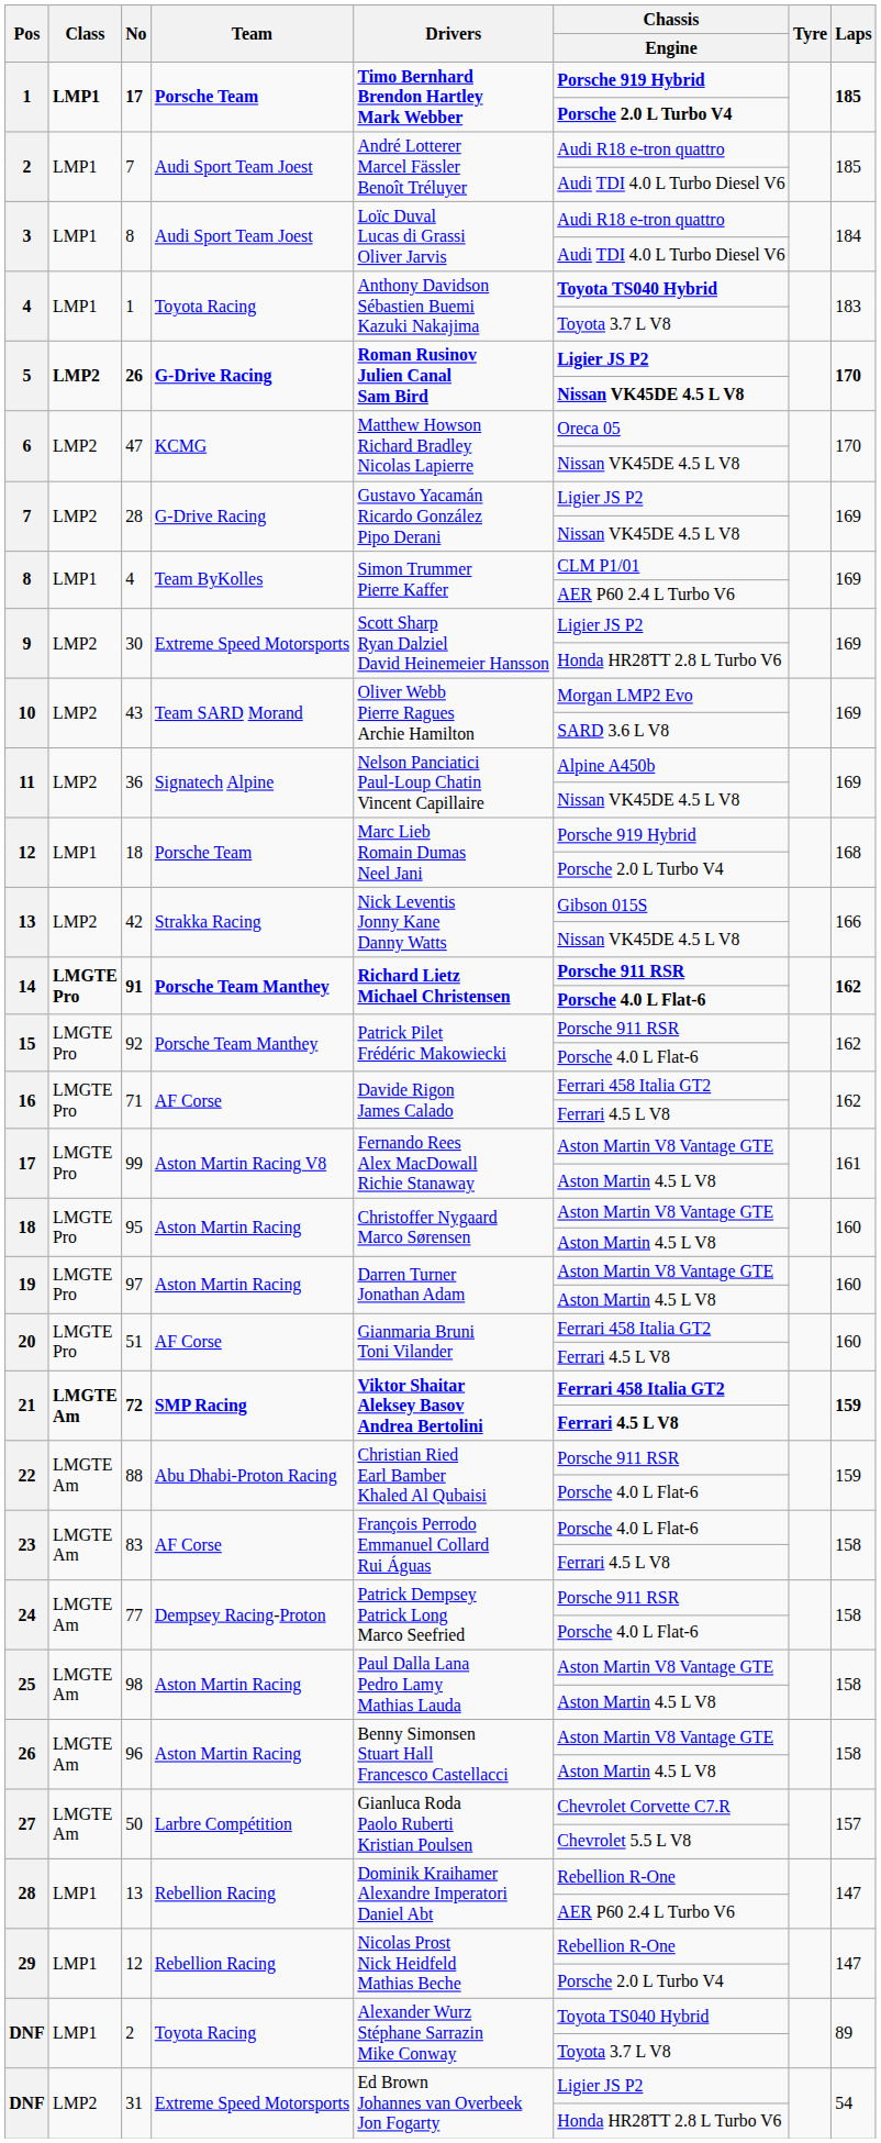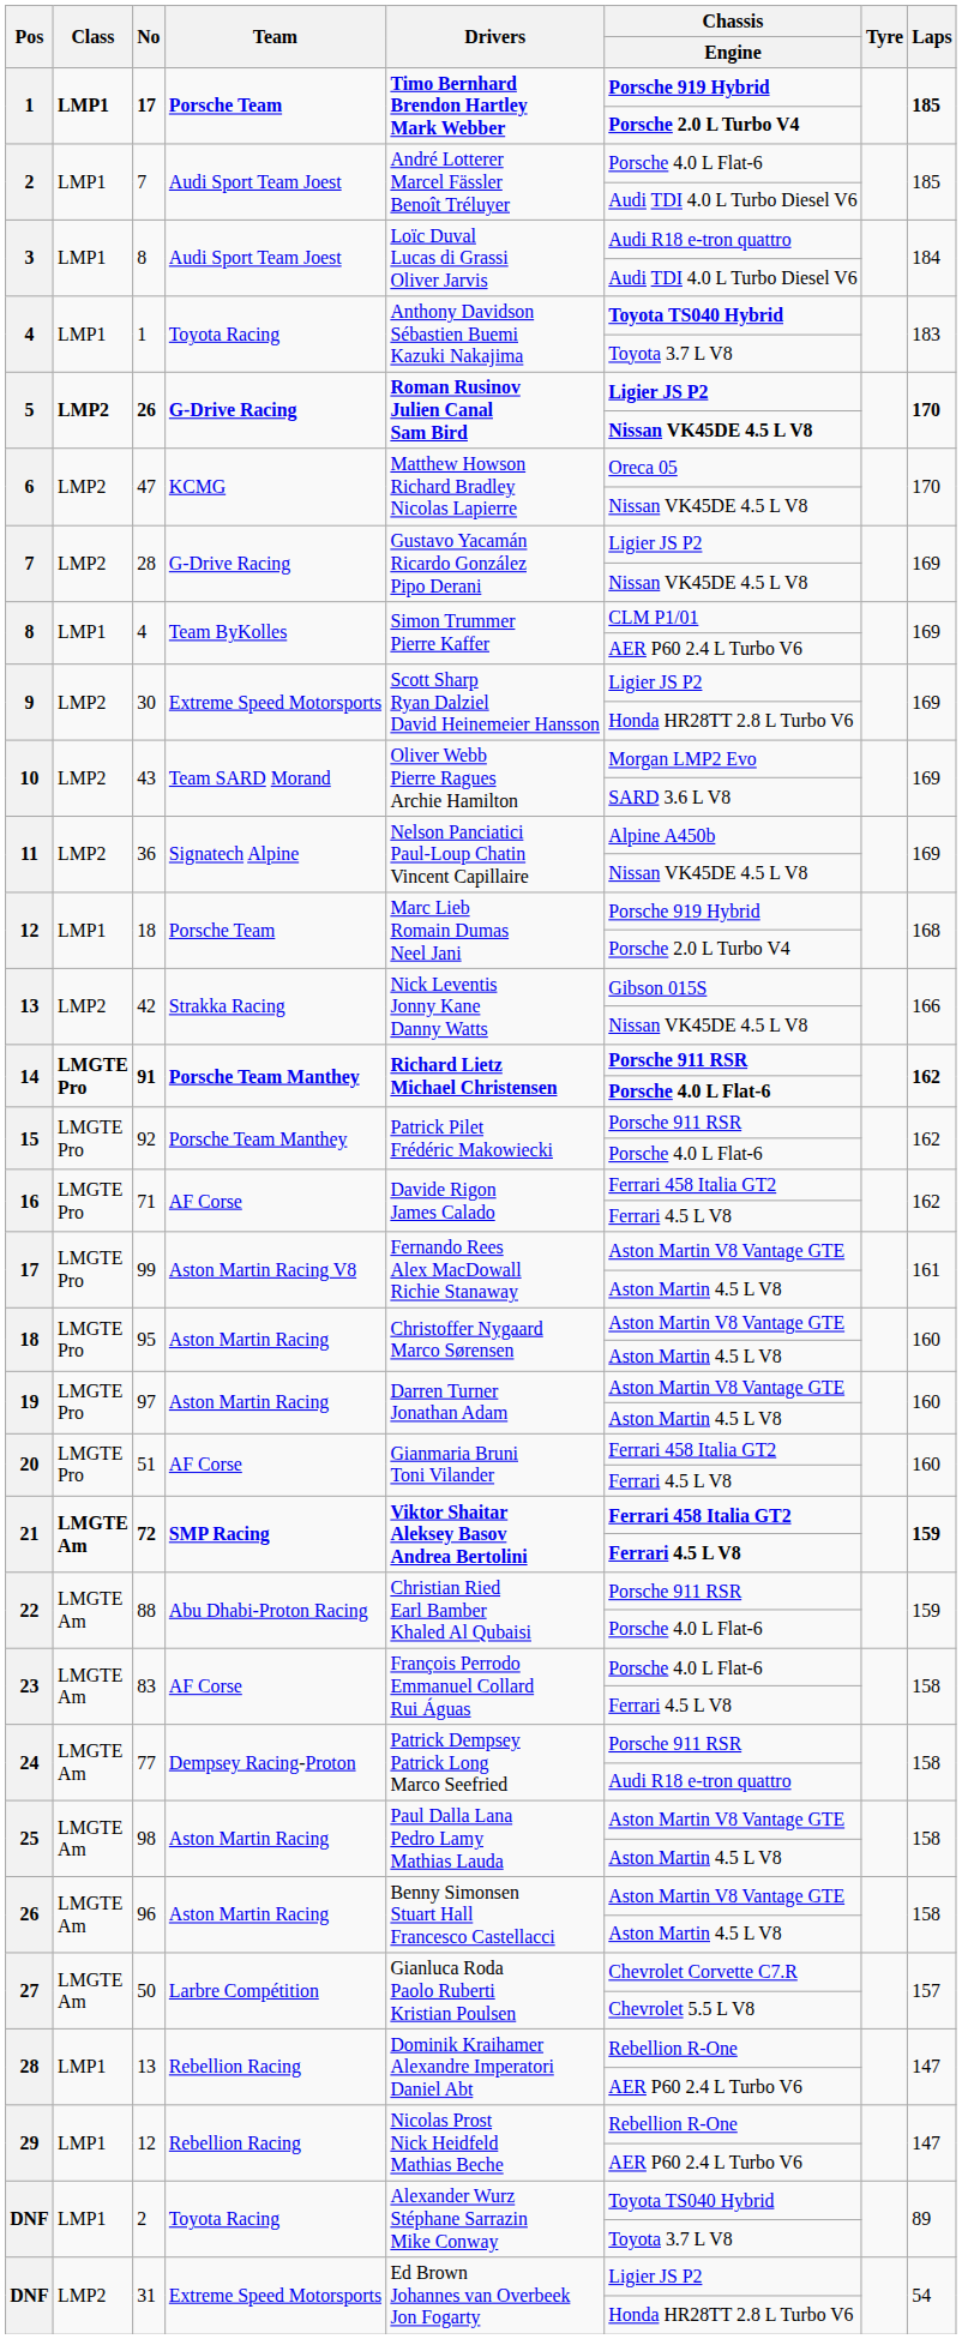row 5 | Chassis / Engine: Audi R18 e-tron quattro -> Porsche 4.0 L Flat-6
row 50 | Chassis / Engine: Porsche 4.0 L Flat-6 -> Audi R18 e-tron quattro
row 60 | Chassis / Engine: Porsche 2.0 L Turbo V4 -> AER P60 2.4 L Turbo V6
